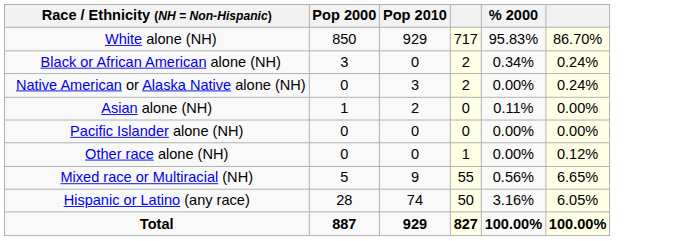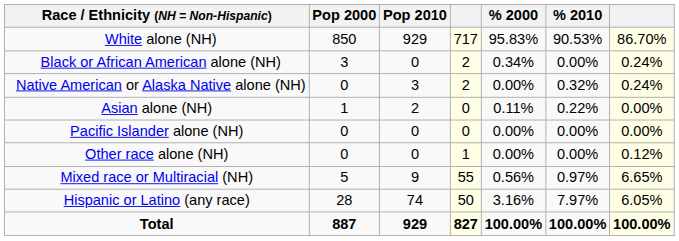+ column: % 2010 | 90.53% | 0.00% | 0.32% | 0.22% | 0.00% | 0.00% | 0.97% | 7.97% | 100.00%
